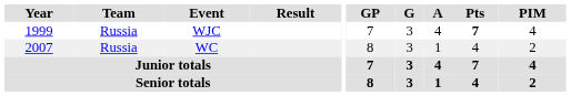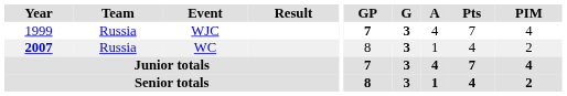WJC | GP: normal -> bold
WJC | G: normal -> bold
WJC | Pts: bold -> normal
WC | Year: normal -> bold
WC | G: normal -> bold
